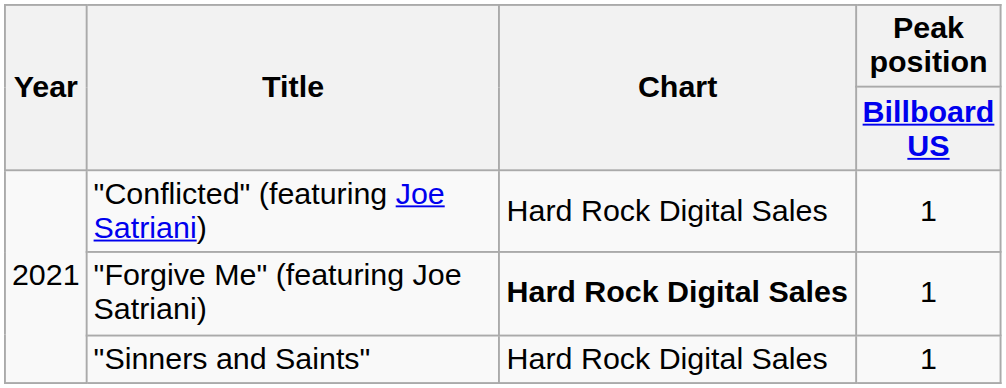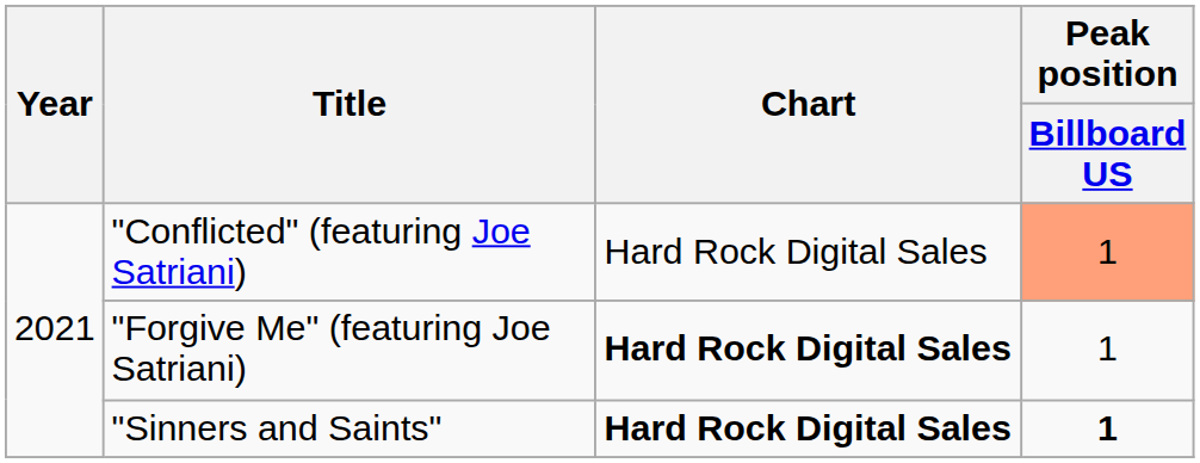"Conflicted" (featuring Joe Satriani) | Peak position / Billboard US: no background -> lightsalmon background
"Sinners and Saints" | Chart: normal -> bold
"Sinners and Saints" | Peak position / Billboard US: normal -> bold
